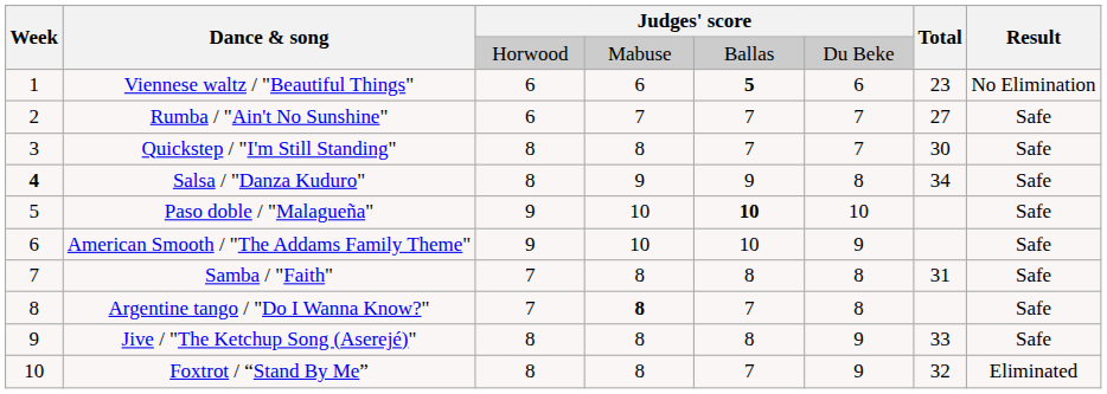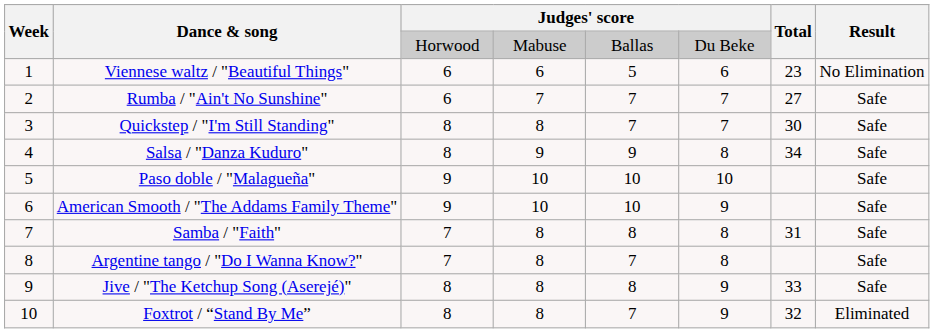Viennese waltz / "Beautiful Things" | column 5: bold -> normal
Salsa / "Danza Kuduro" | Week: bold -> normal
Paso doble / "Malagueña" | column 5: bold -> normal
Argentine tango / "Do I Wanna Know?" | column 4: bold -> normal
